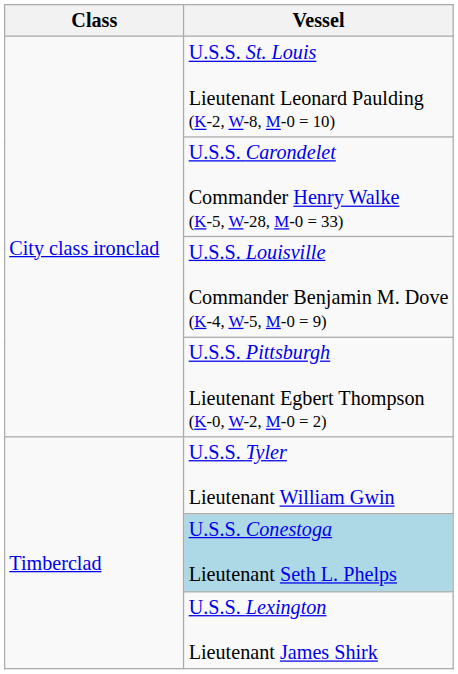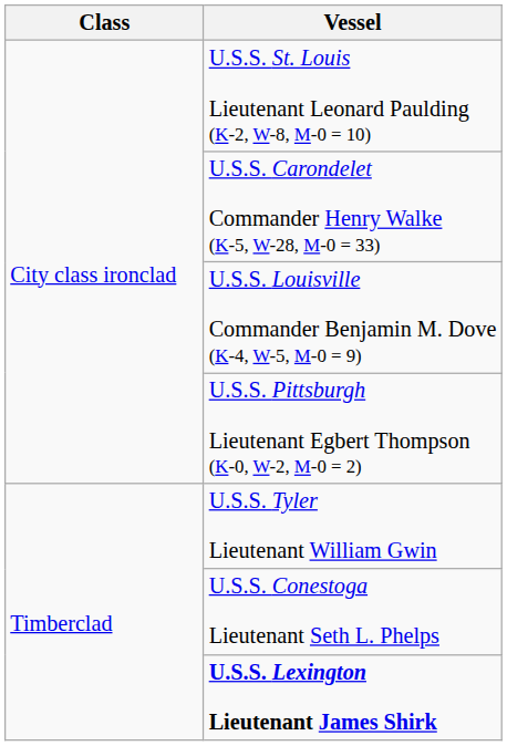U.S.S. Conestoga Lieutenant Seth L. Phelps | Vessel: lightblue background -> no background
U.S.S. Lexington Lieutenant James Shirk | Vessel: normal -> bold
